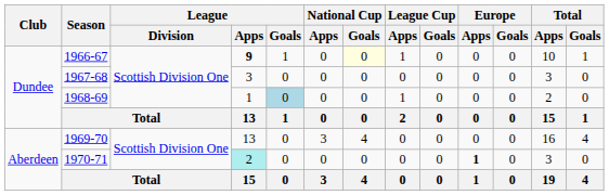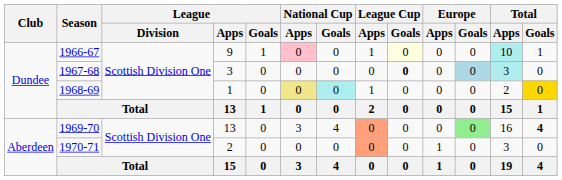1966-67 | League / Apps: bold -> normal
1966-67 | National Cup / Apps: no background -> pink background
1966-67 | National Cup / Goals: lightyellow background -> no background
1966-67 | League Cup / Goals: no background -> lightyellow background
1966-67 | Total / Apps: no background -> paleturquoise background
1967-68 | League Cup / Goals: normal -> bold
1967-68 | Europe / Goals: no background -> lightblue background
1967-68 | Total / Apps: no background -> paleturquoise background
1968-69 | League / Goals: lightblue background -> no background
1968-69 | National Cup / Apps: no background -> khaki background
1968-69 | National Cup / Goals: no background -> paleturquoise background
1968-69 | Total / Goals: no background -> gold background
1969-70 | League Cup / Apps: no background -> lightsalmon background
1969-70 | Europe / Goals: no background -> lightgreen background
1969-70 | Total / Goals: normal -> bold
1970-71 | League / Apps: paleturquoise background -> no background
1970-71 | League Cup / Apps: no background -> lightsalmon background
1970-71 | Europe / Apps: bold -> normal
